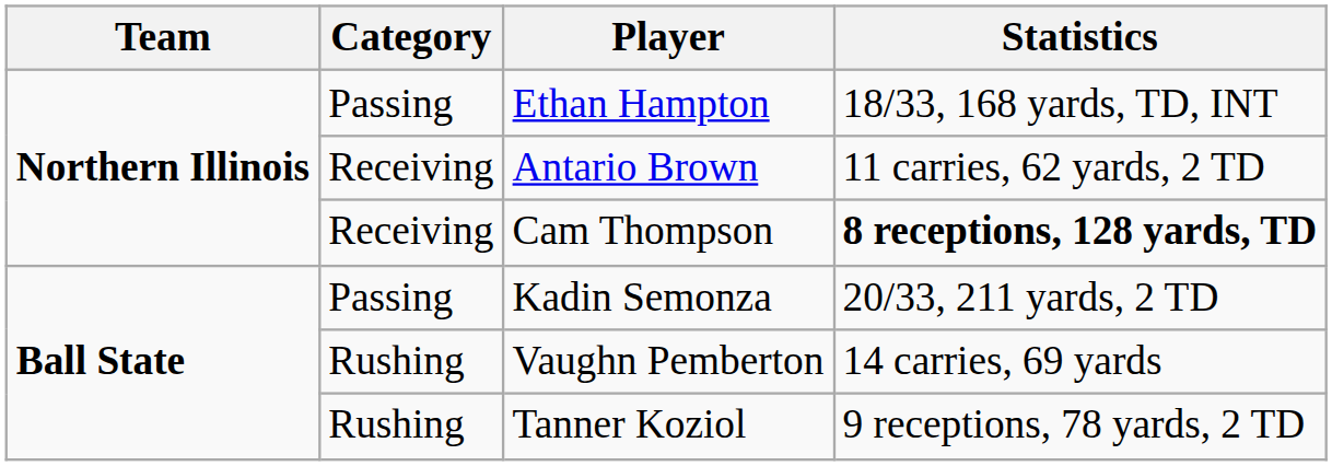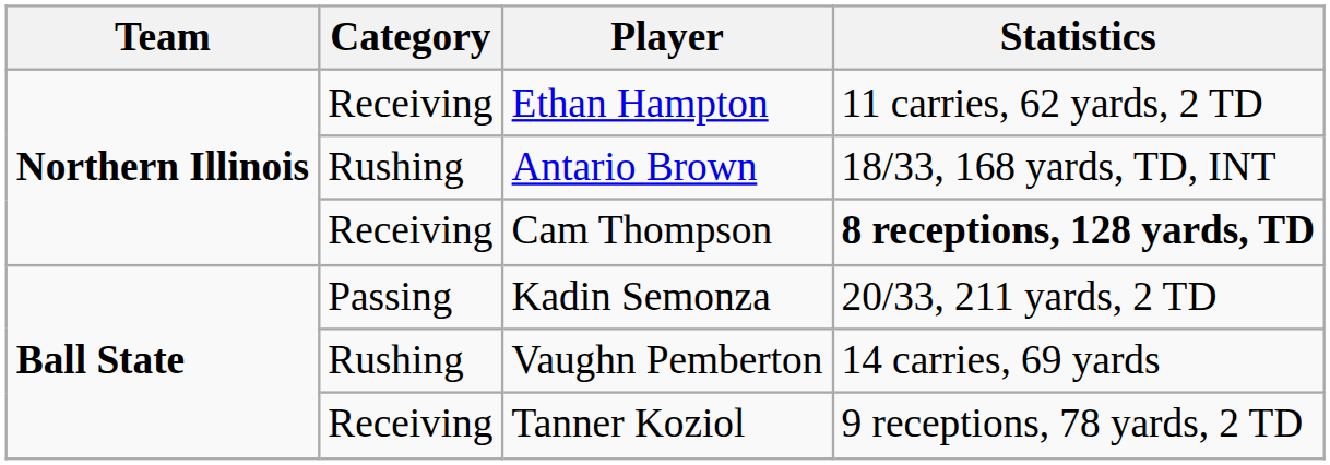Ethan Hampton | Category: Passing -> Receiving
Ethan Hampton | Statistics: 18/33, 168 yards, TD, INT -> 11 carries, 62 yards, 2 TD
Antario Brown | Category: Receiving -> Rushing
Antario Brown | Statistics: 11 carries, 62 yards, 2 TD -> 18/33, 168 yards, TD, INT
Tanner Koziol | Category: Rushing -> Receiving
